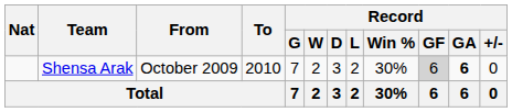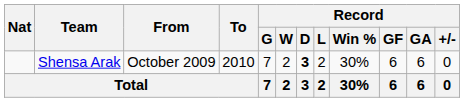Shensa Arak | Record / D: normal -> bold
Shensa Arak | Record / GF: lightgrey background -> no background
Shensa Arak | Record / GA: bold -> normal
